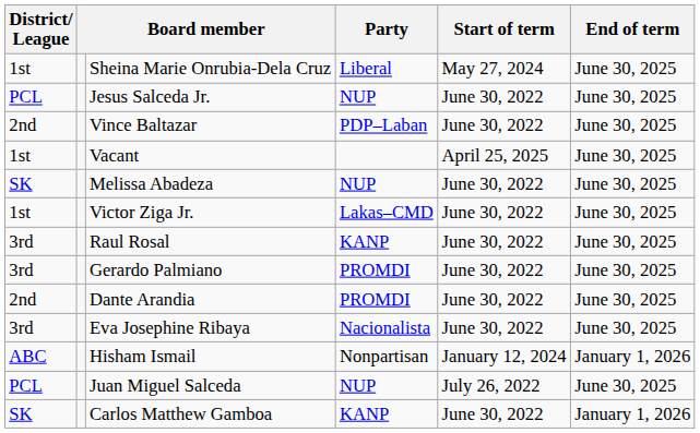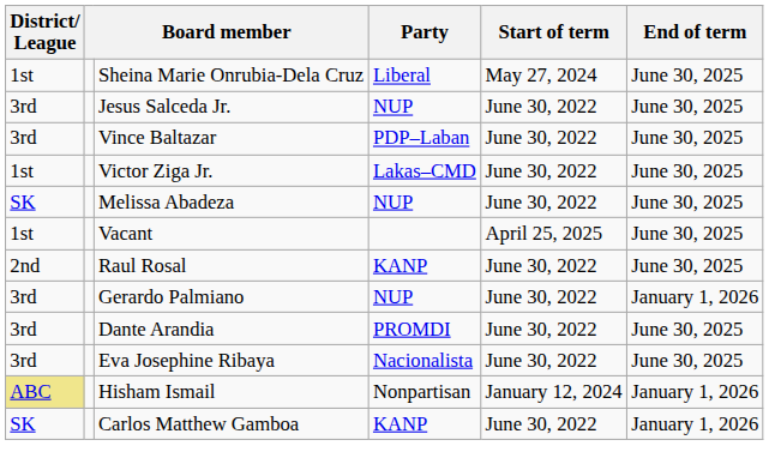Jesus Salceda Jr. | District/ League: PCL -> 3rd
Vince Baltazar | District/ League: 2nd -> 3rd
rows swapped: Vacant <-> Victor Ziga Jr.
Raul Rosal | District/ League: 3rd -> 2nd
Gerardo Palmiano | Party: PROMDI -> NUP
Gerardo Palmiano | End of term: June 30, 2025 -> January 1, 2026
Dante Arandia | District/ League: 2nd -> 3rd
Hisham Ismail | District/ League: no background -> khaki background
- row: PCL | Juan Miguel Salceda | NUP | July 26, 2022 | June 30, 2025
